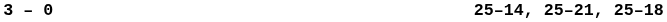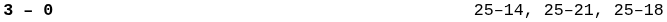row 1 | column 2: bold -> normal
